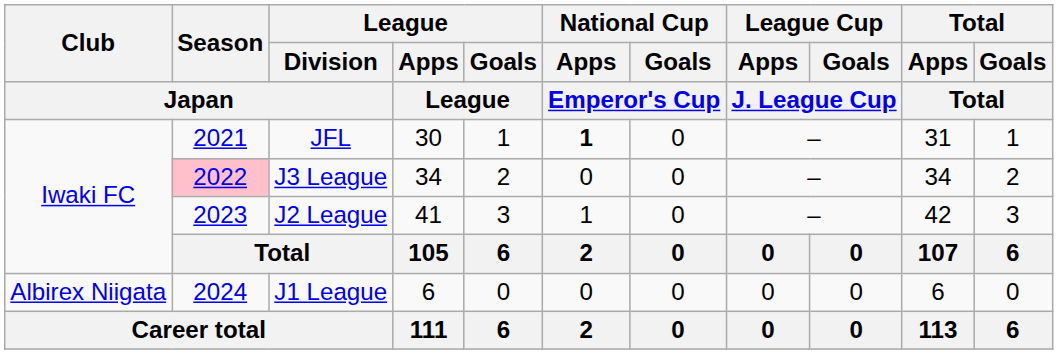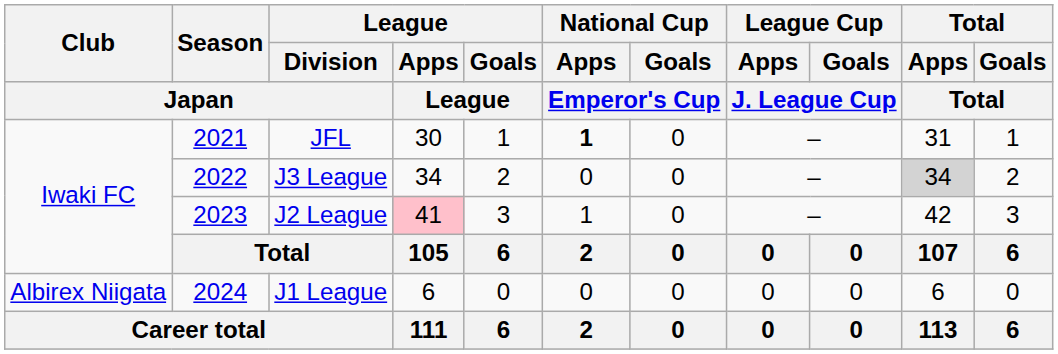J3 League | Season / Japan: pink background -> no background
J3 League | Total / Apps / Total: no background -> lightgrey background
J2 League | League / Apps / League: no background -> pink background
